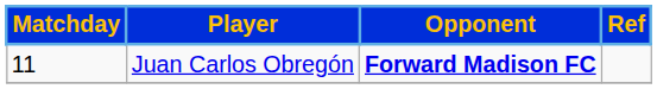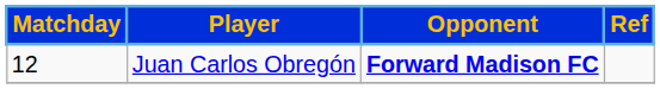Juan Carlos Obregón | Matchday: 11 -> 12
